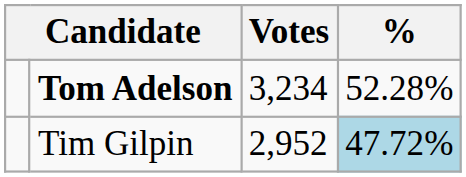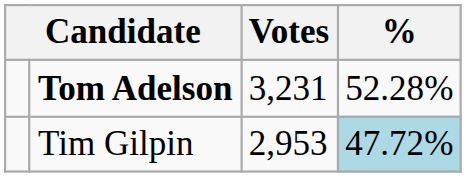Tom Adelson | Votes: 3,234 -> 3,231
Tim Gilpin | Votes: 2,952 -> 2,953
